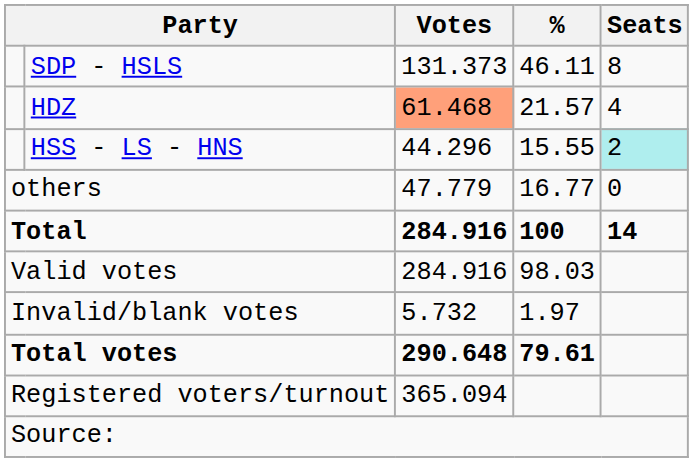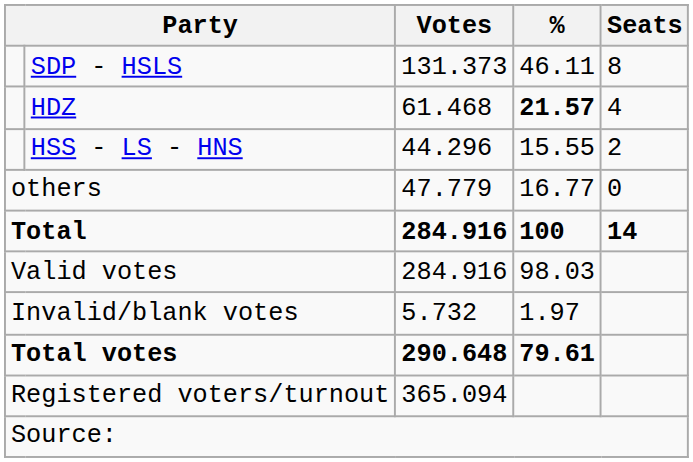HDZ | Votes: lightsalmon background -> no background
HDZ | %: normal -> bold
HSS - LS - HNS | Seats: paleturquoise background -> no background
